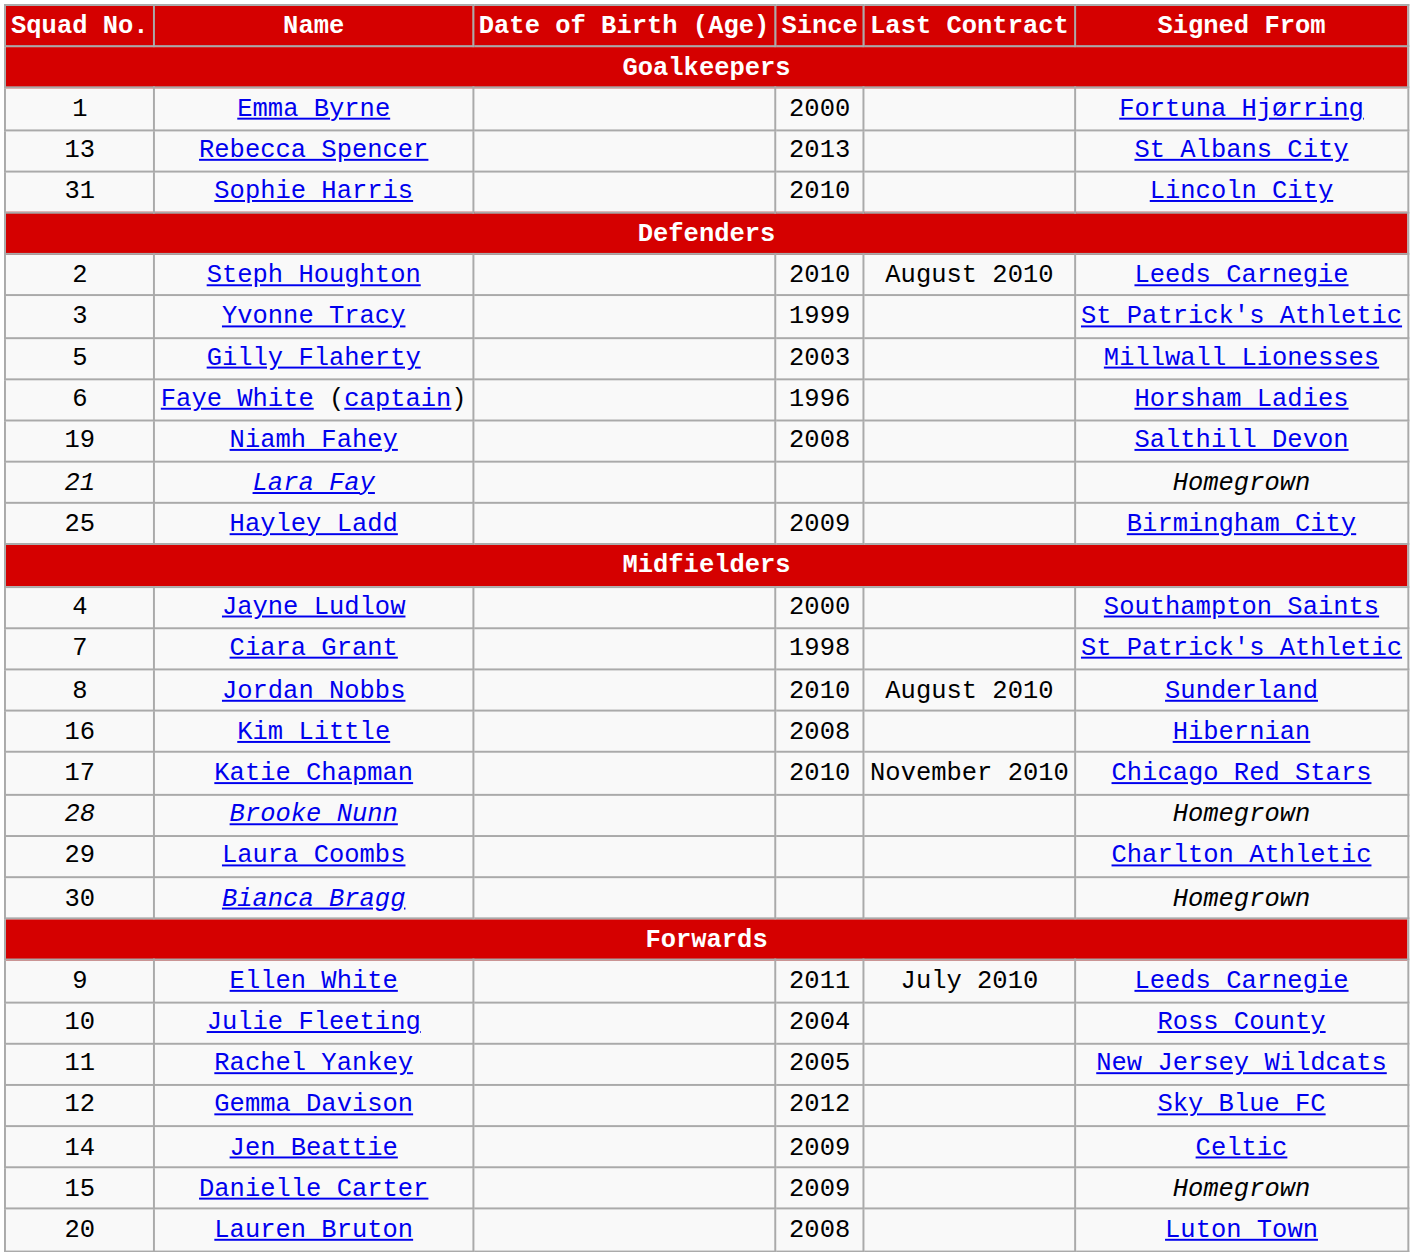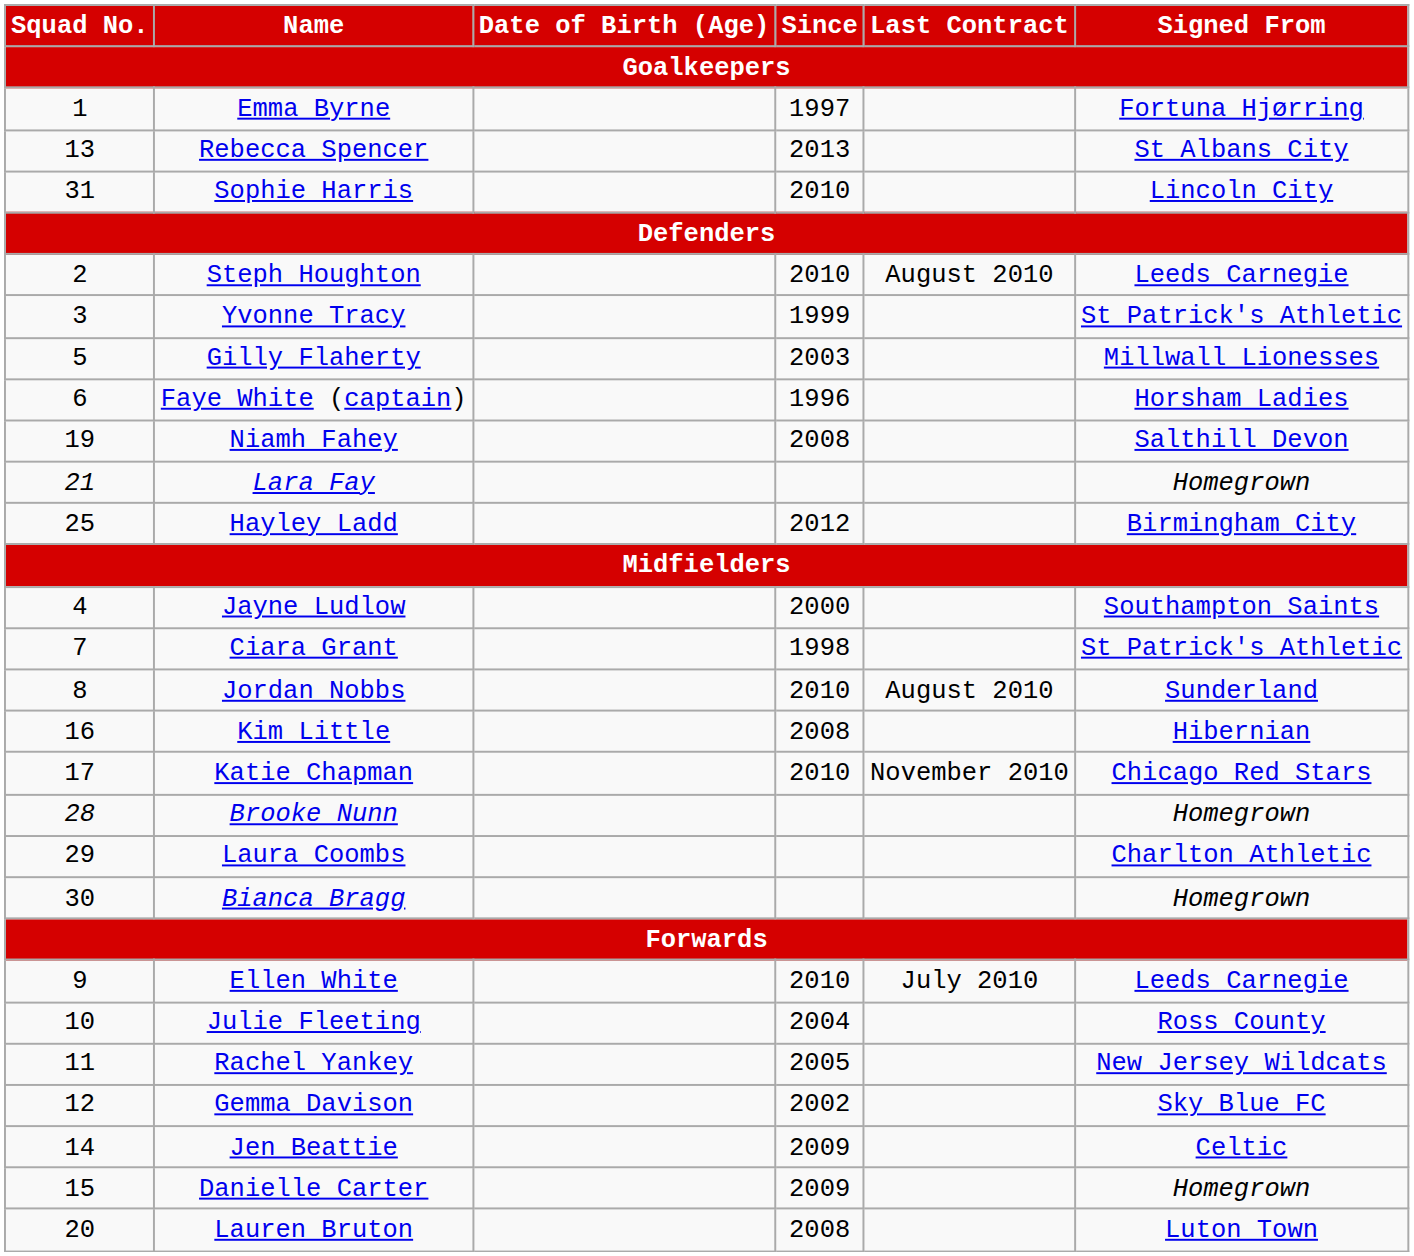Emma Byrne | Since: 2000 -> 1997
Hayley Ladd | Since: 2009 -> 2012
Ellen White | Since: 2011 -> 2010
Gemma Davison | Since: 2012 -> 2002
